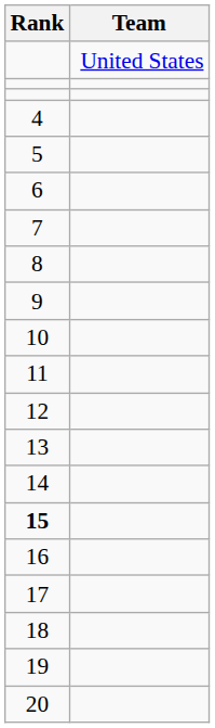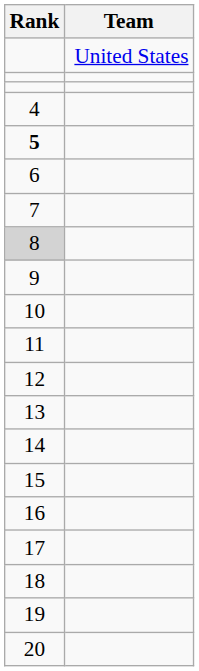row 6 | Rank: normal -> bold
row 9 | Rank: no background -> lightgrey background
row 16 | Rank: bold -> normal
